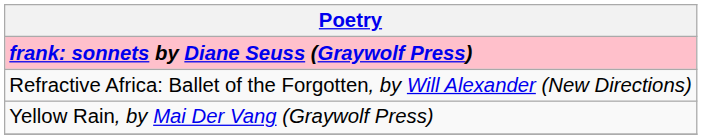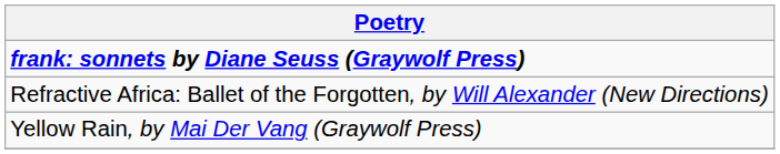row 2 | column 1: pink background -> no background
